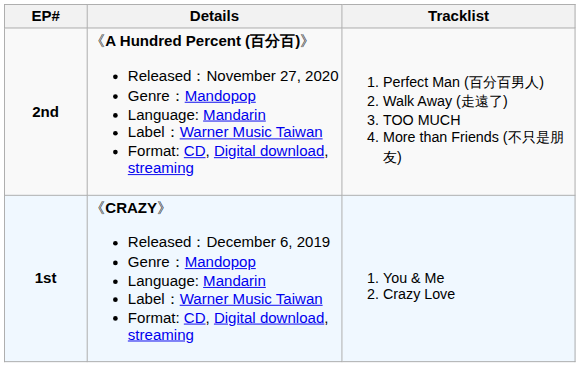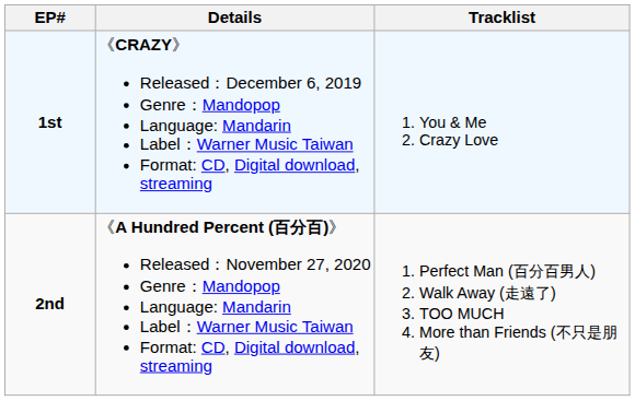rows swapped: 1st <-> 2nd
